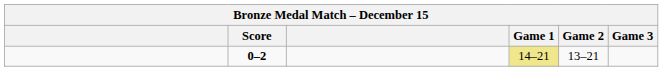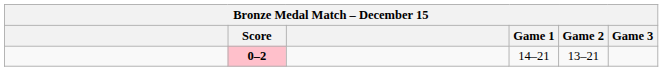row 3 | Score: no background -> pink background
row 3 | Game 1: khaki background -> no background
